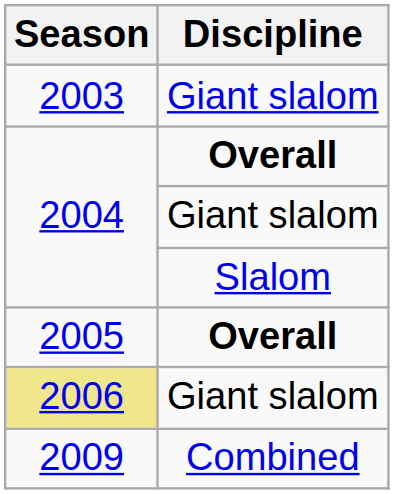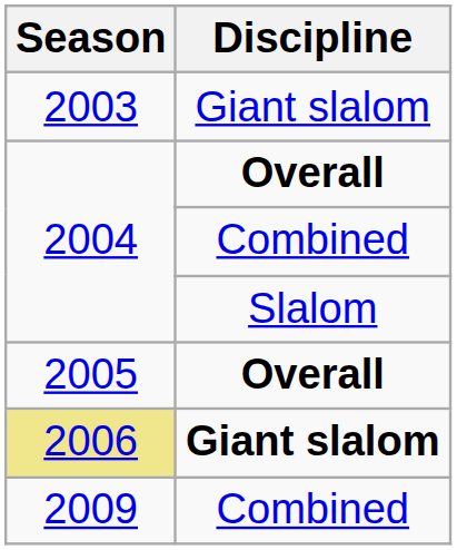row 4 | Discipline: Giant slalom -> Combined
row 7 | Discipline: normal -> bold
